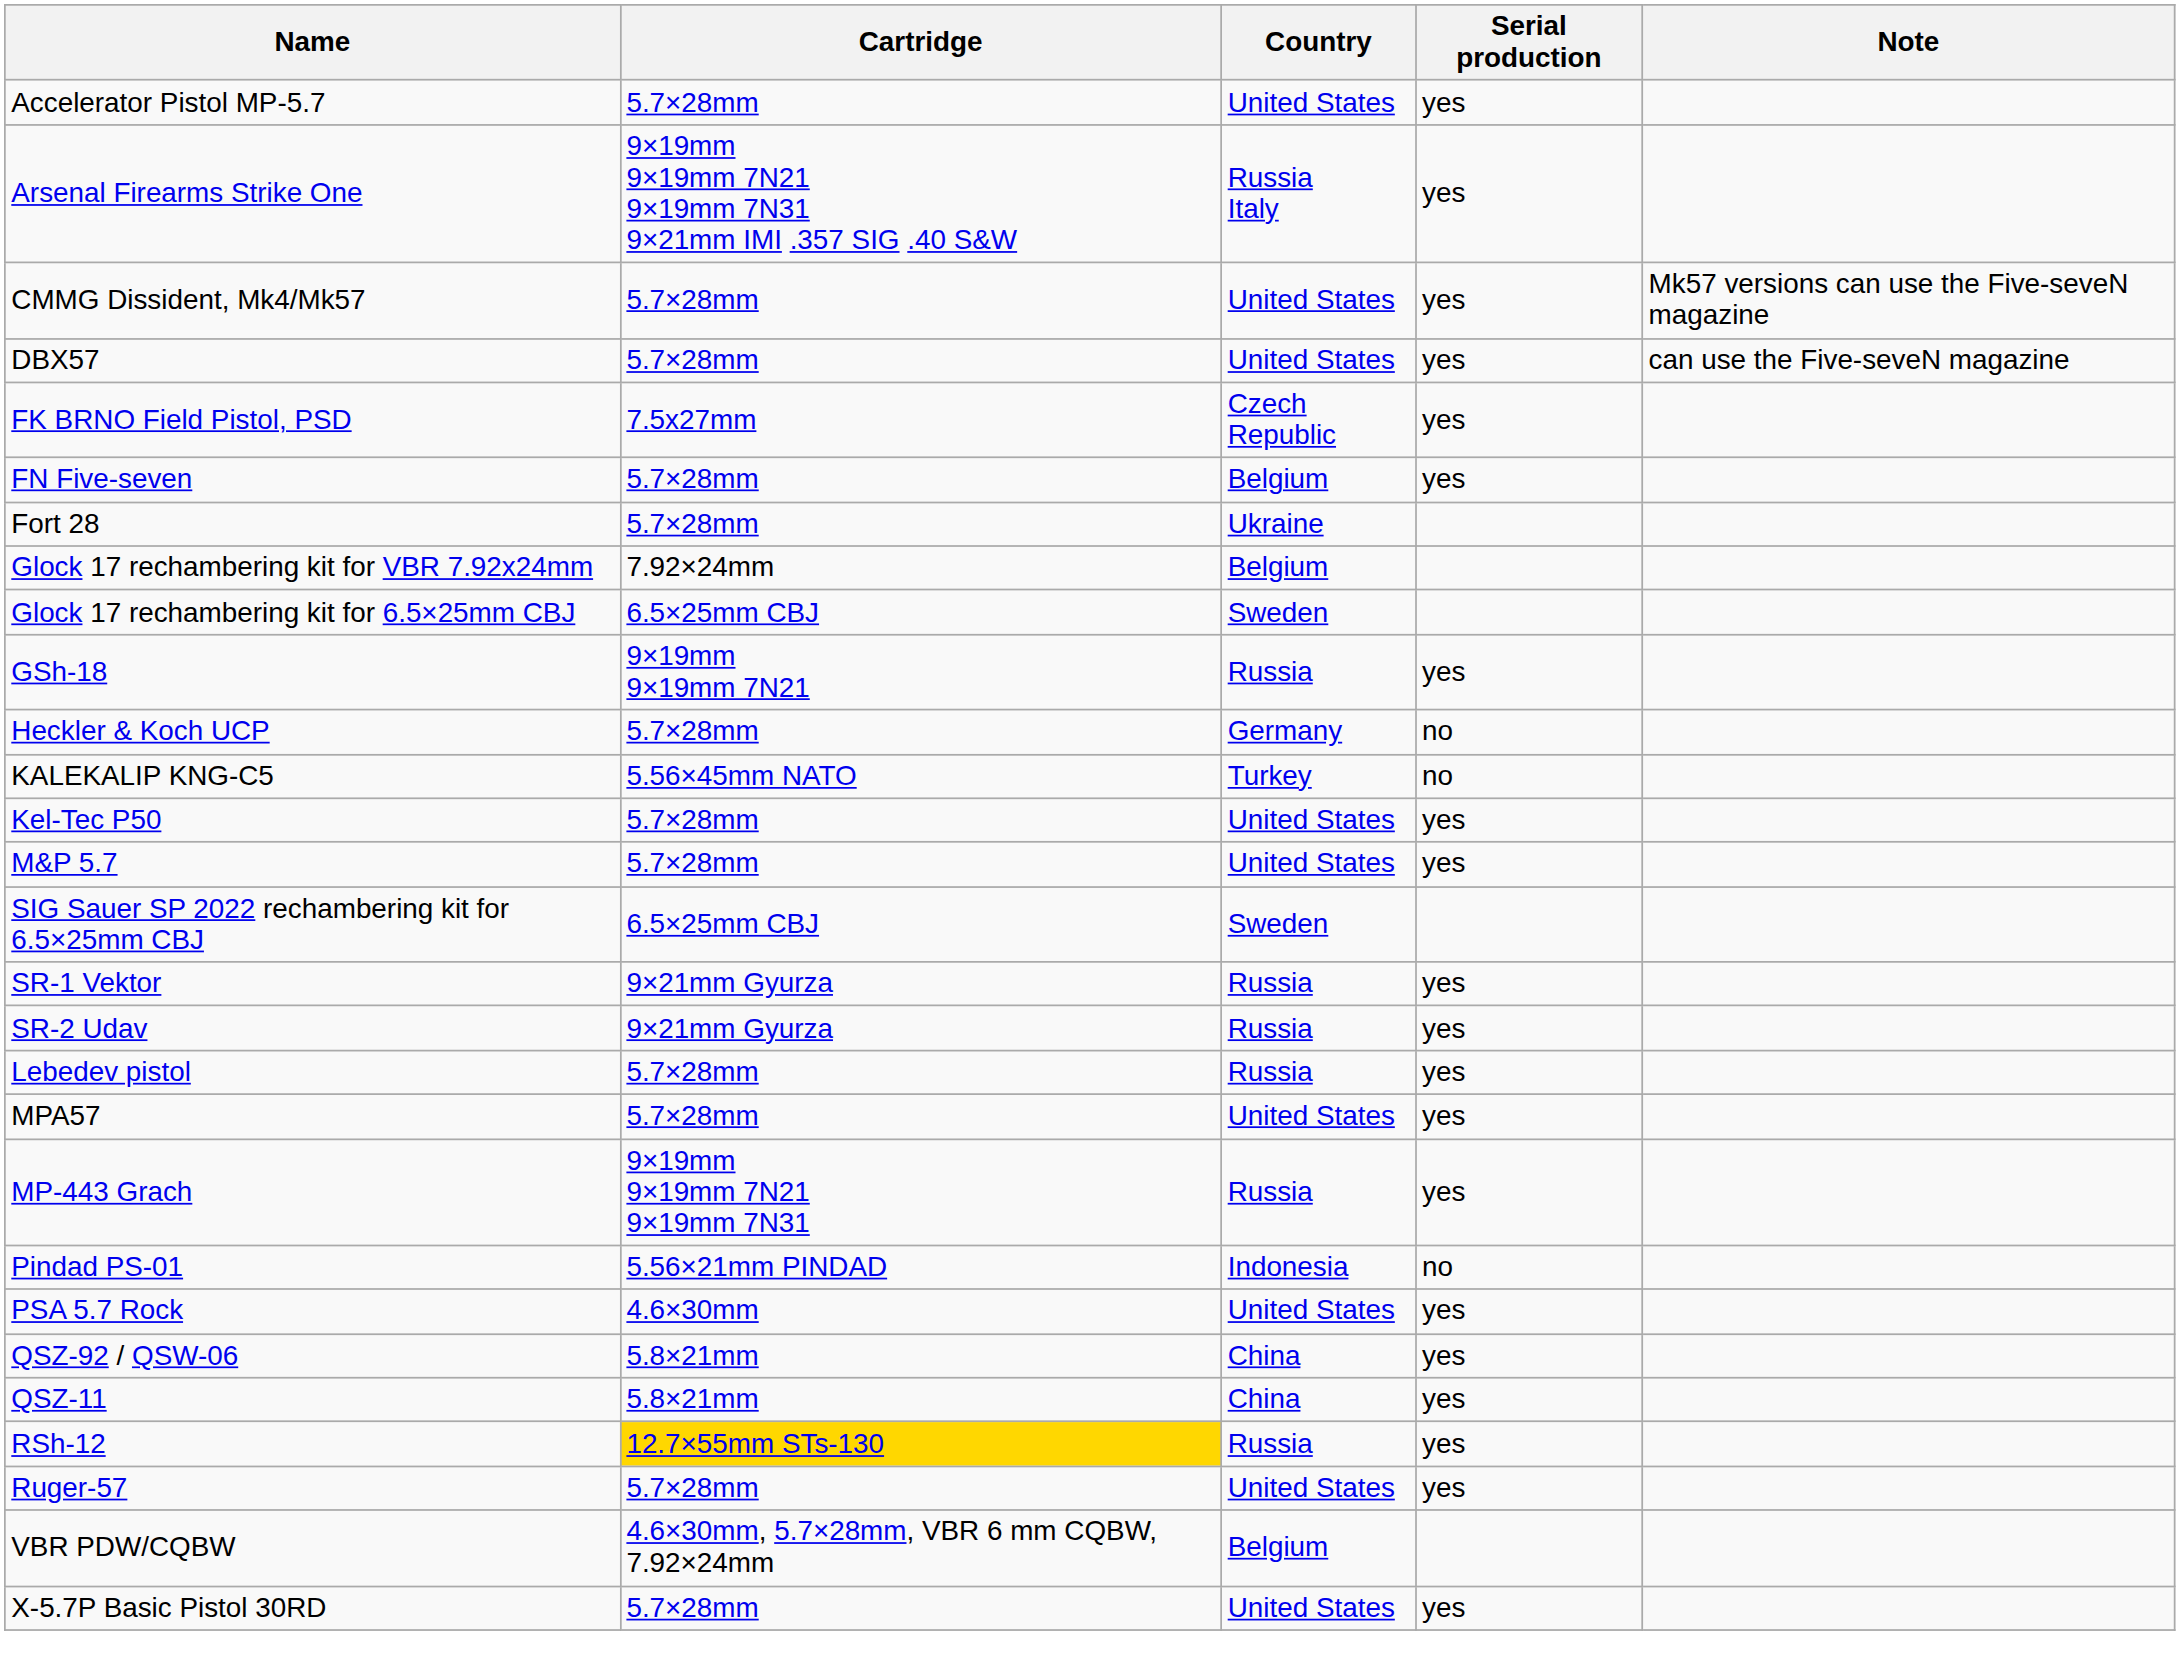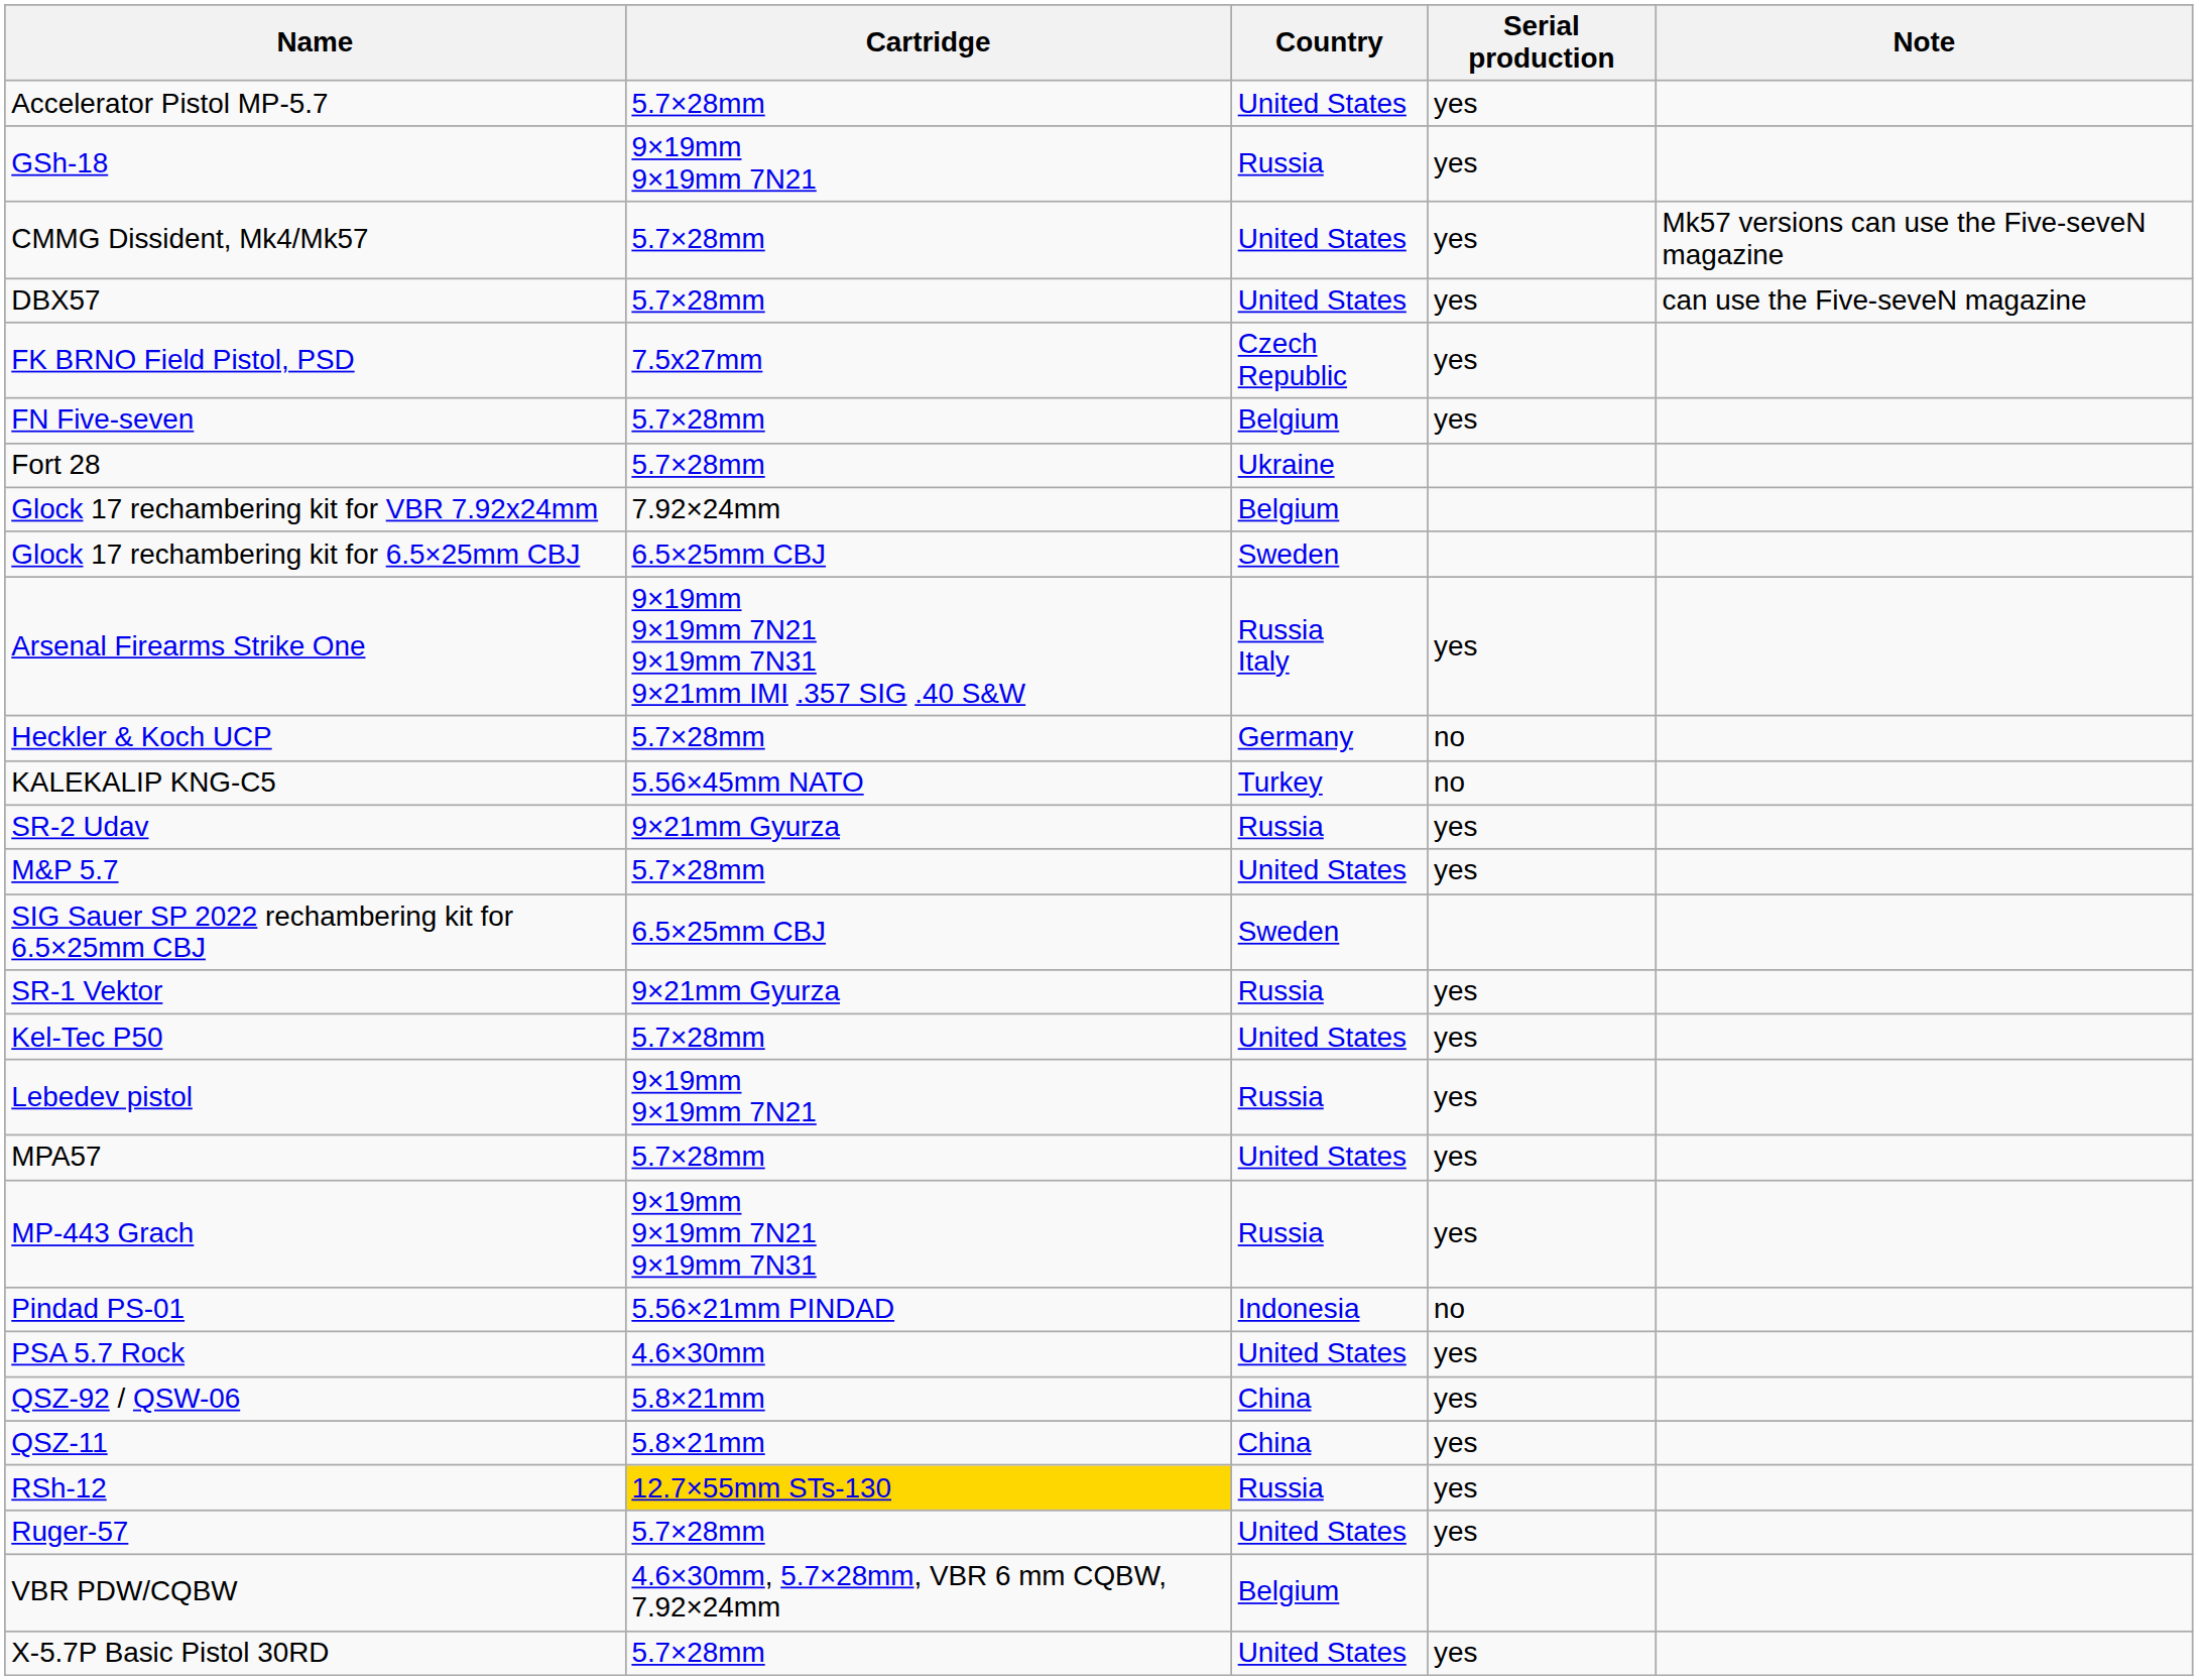rows swapped: Arsenal Firearms Strike One <-> GSh-18
rows swapped: Kel-Tec P50 <-> SR-2 Udav
Lebedev pistol | Cartridge: 5.7×28mm -> 9×19mm 9×19mm 7N21
